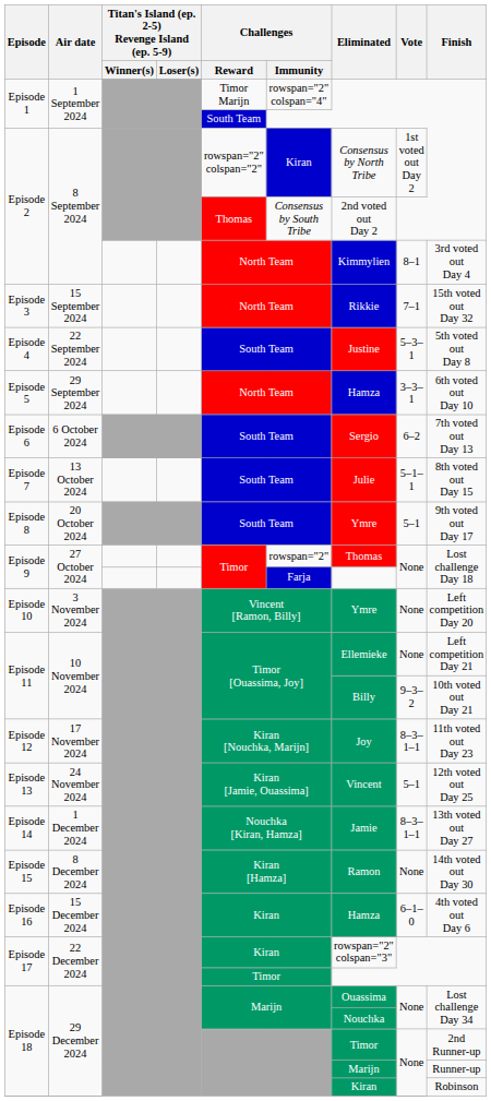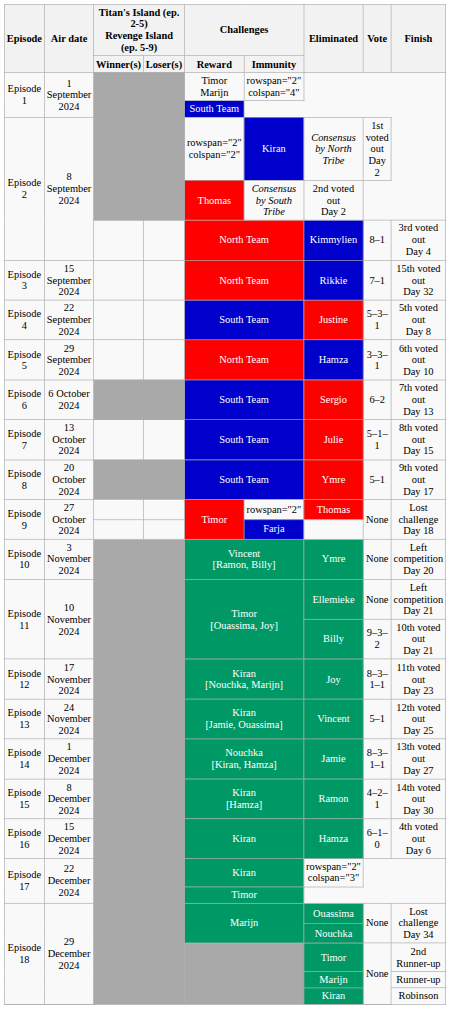Episode 15 | Vote: None -> 4–2–1
